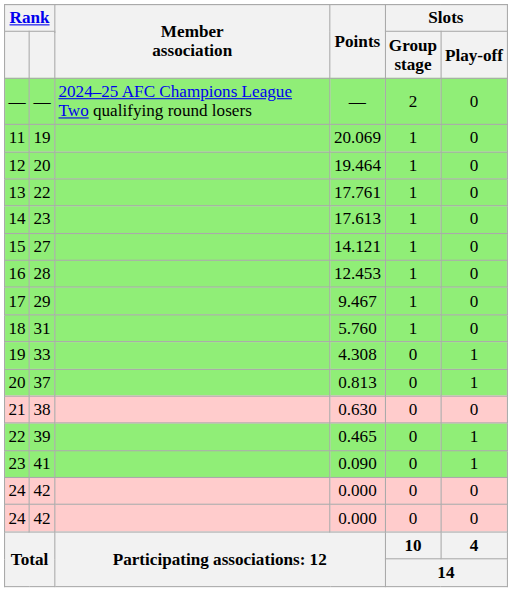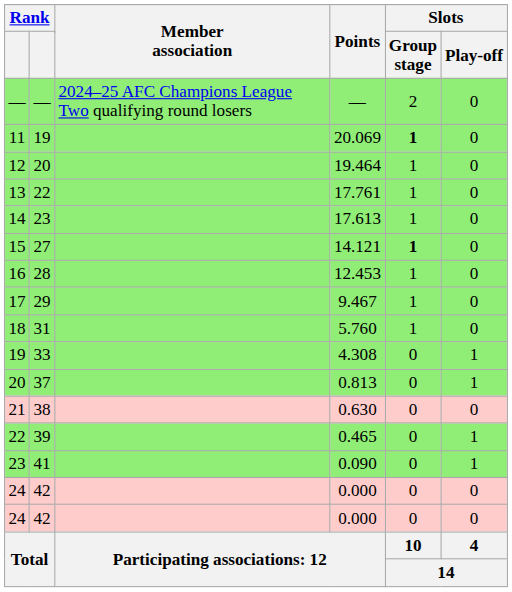11 | Slots / Group stage: normal -> bold
15 | Slots / Group stage: normal -> bold
